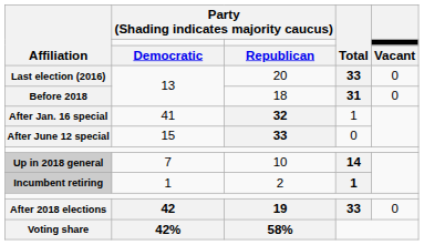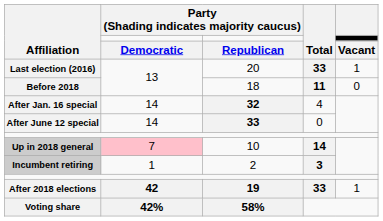Last election (2016) | column 5: 0 -> 1
Before 2018 | Total: 31 -> 11
After Jan. 16 special | column 2: 41 -> 14
After Jan. 16 special | Total: 1 -> 4
After June 12 special | column 2: 15 -> 14
Up in 2018 general | column 2: no background -> pink background
Incumbent retiring | Total: 1 -> 3
After 2018 elections | column 5: 0 -> 1
